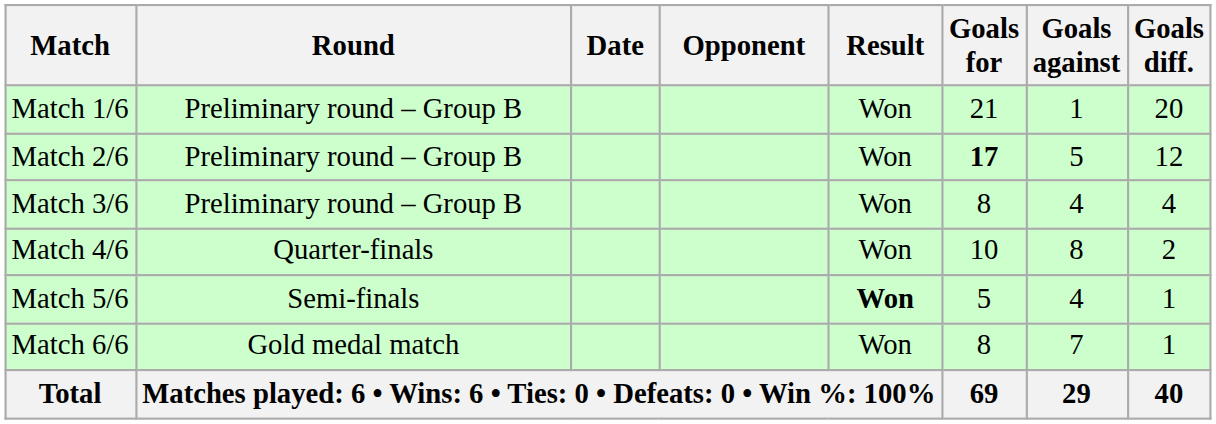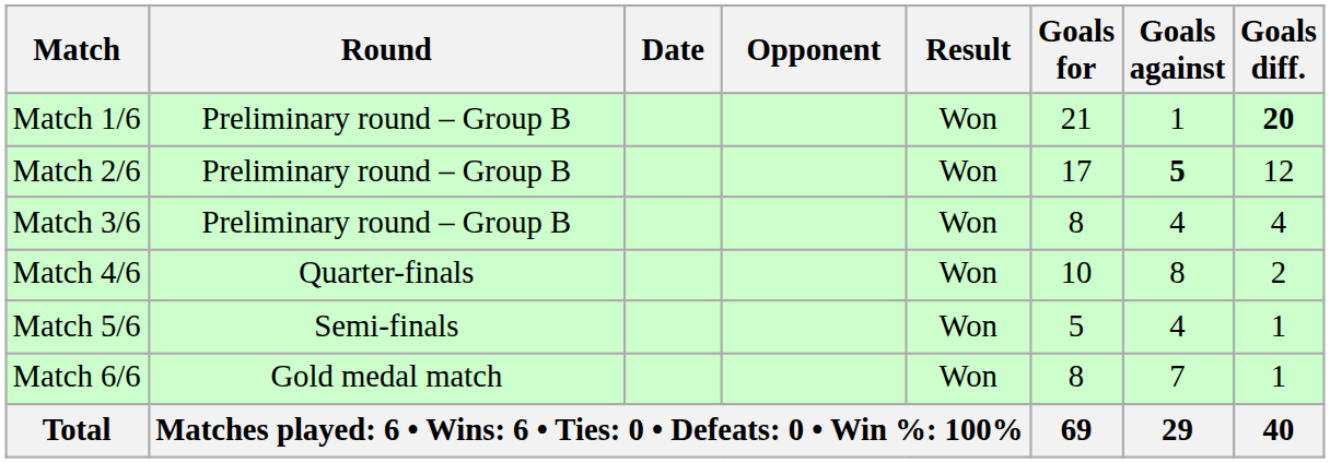Match 1/6 | Goals diff.: normal -> bold
Match 2/6 | Goals for: bold -> normal
Match 2/6 | Goals against: normal -> bold
Match 5/6 | Result: bold -> normal
